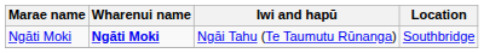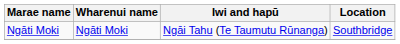row 2 | Wharenui name: bold -> normal
